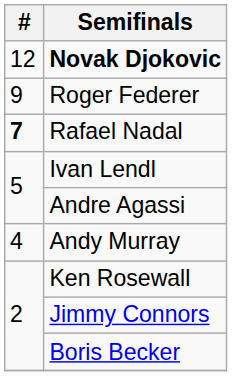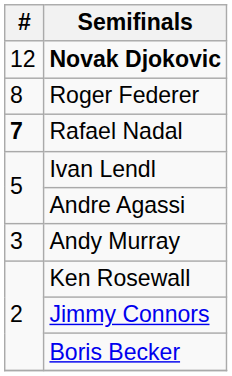Roger Federer | #: 9 -> 8
Andy Murray | #: 4 -> 3
